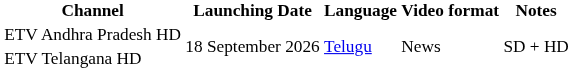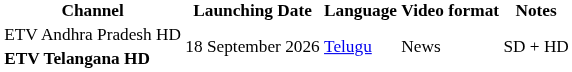ETV Telangana HD | Channel: normal -> bold
